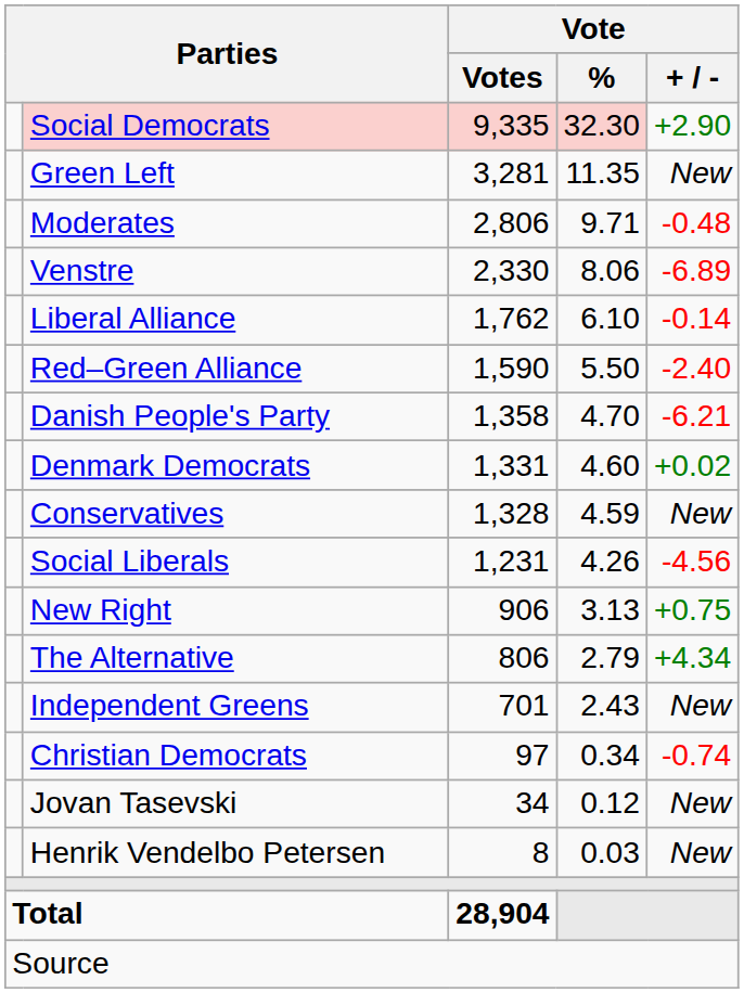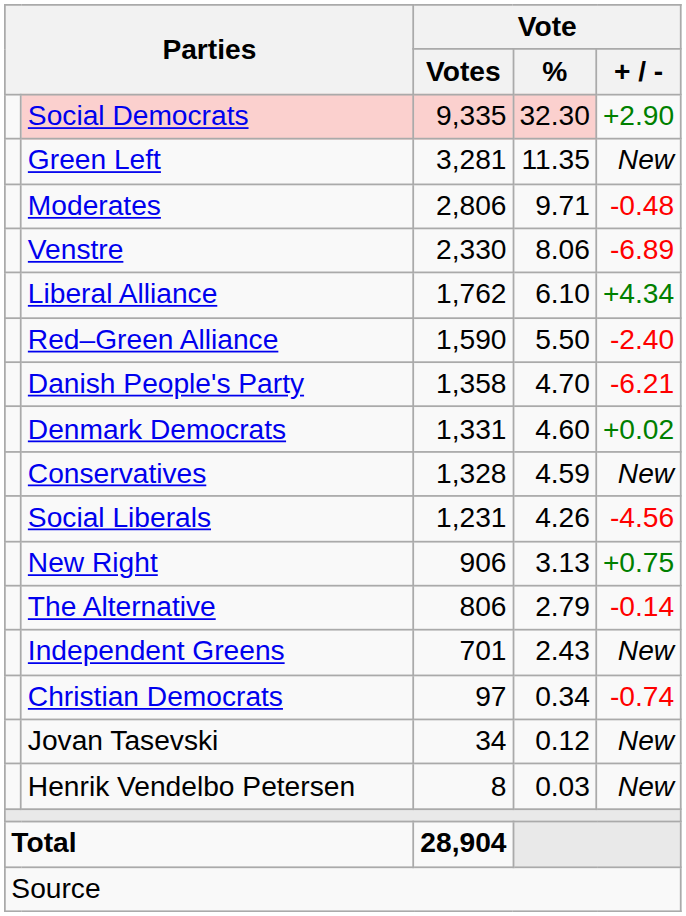Liberal Alliance | Vote / + / -: -0.14 -> +4.34
The Alternative | Vote / + / -: +4.34 -> -0.14
